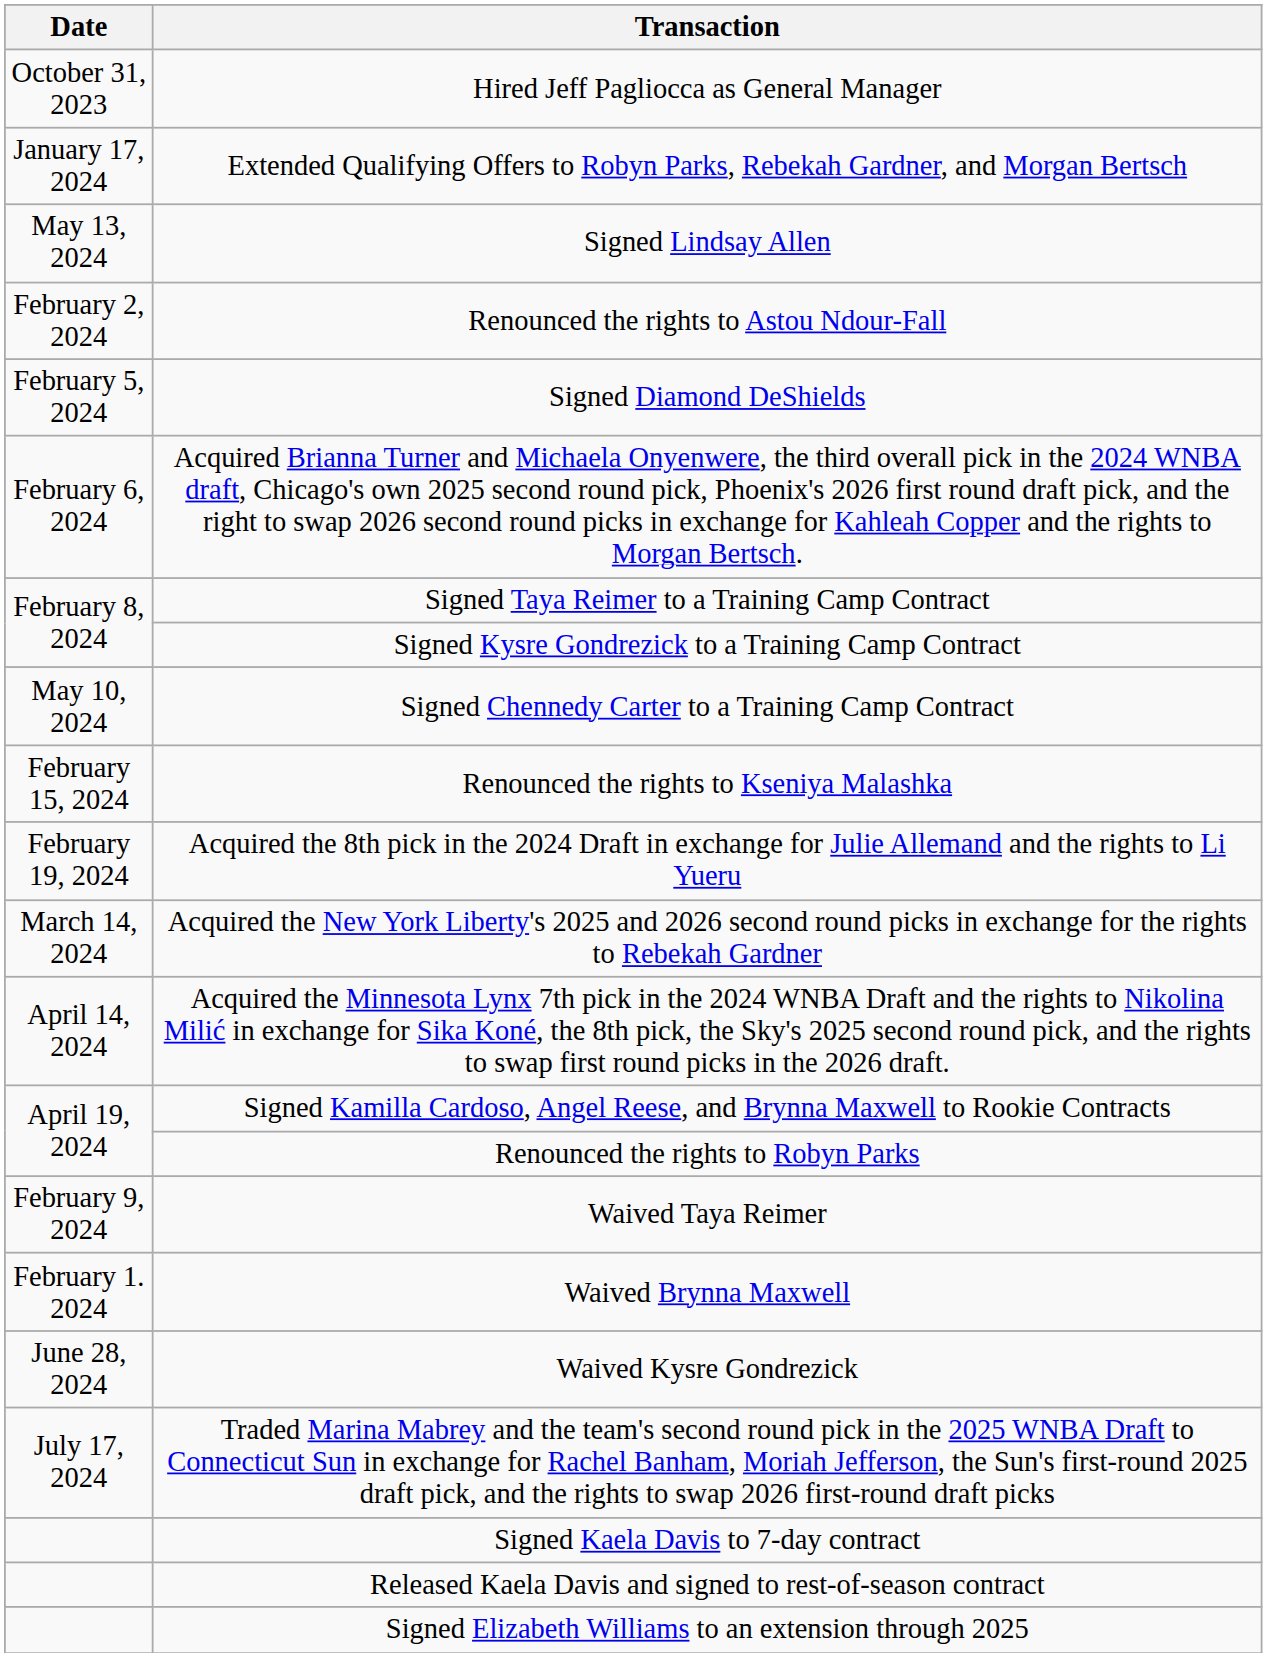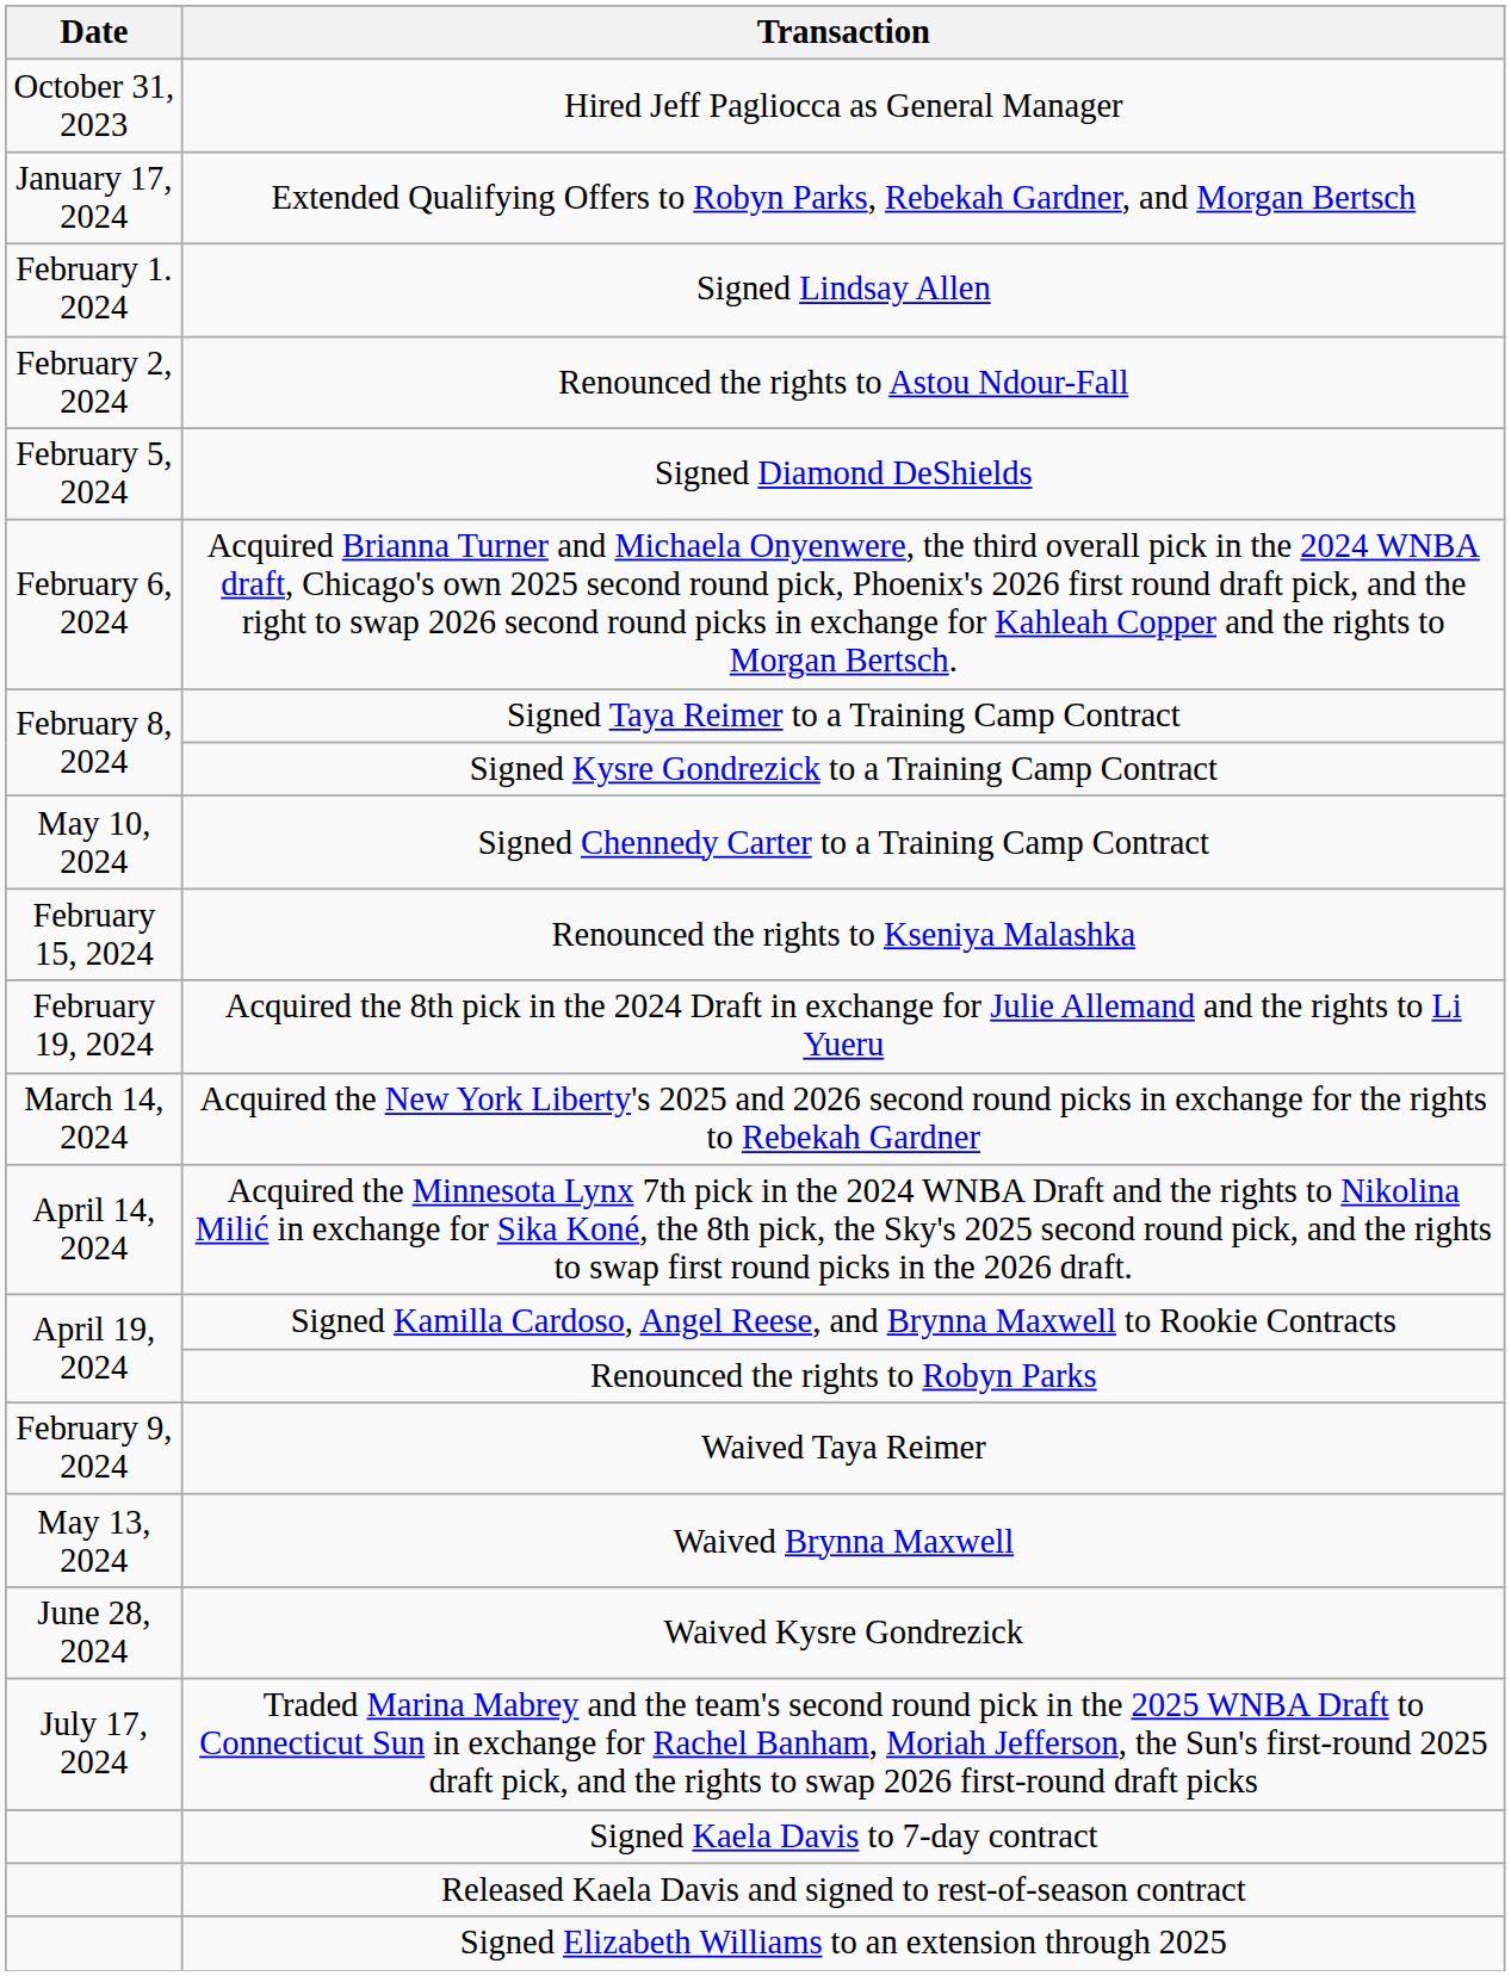Signed Lindsay Allen | Date: May 13, 2024 -> February 1. 2024
Waived Brynna Maxwell | Date: February 1. 2024 -> May 13, 2024
